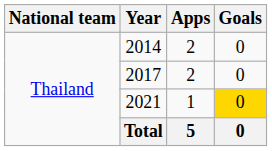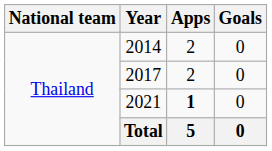2021 | Apps: normal -> bold
2021 | Goals: gold background -> no background
